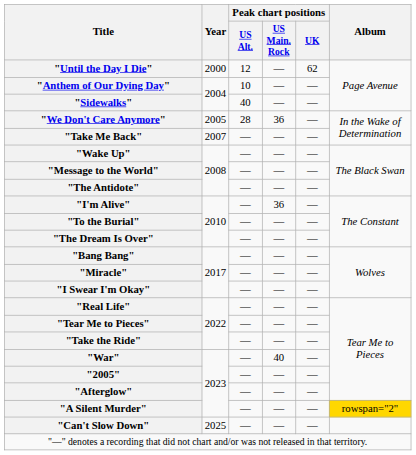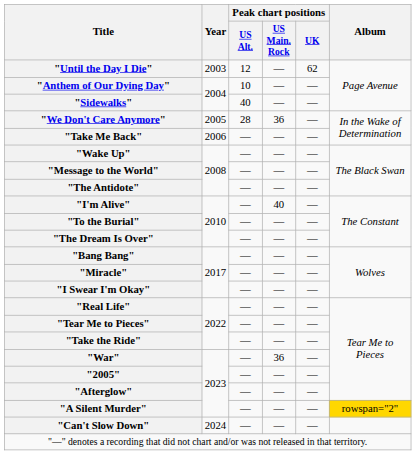"Until the Day I Die" | Year: 2000 -> 2003
"Take Me Back" | Year: 2007 -> 2006
"I'm Alive" | Peak chart positions / US Main. Rock: 36 -> 40
"War" | Peak chart positions / US Main. Rock: 40 -> 36
"Can't Slow Down" | Year: 2025 -> 2024
